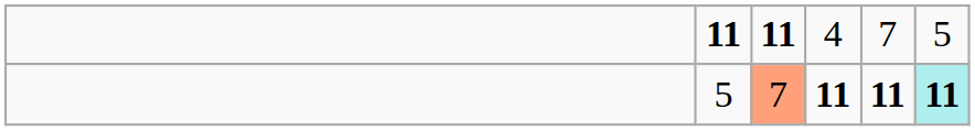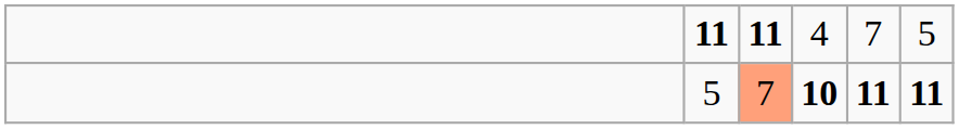row 2 | column 4: 11 -> 10
row 2 | column 6: paleturquoise background -> no background
